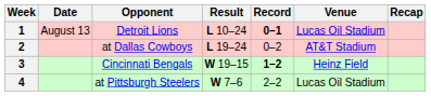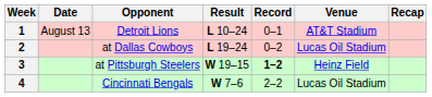1 | Record: bold -> normal
1 | Venue: Lucas Oil Stadium -> AT&T Stadium
2 | Venue: AT&T Stadium -> Lucas Oil Stadium
3 | Opponent: Cincinnati Bengals -> at Pittsburgh Steelers
4 | Opponent: at Pittsburgh Steelers -> Cincinnati Bengals
